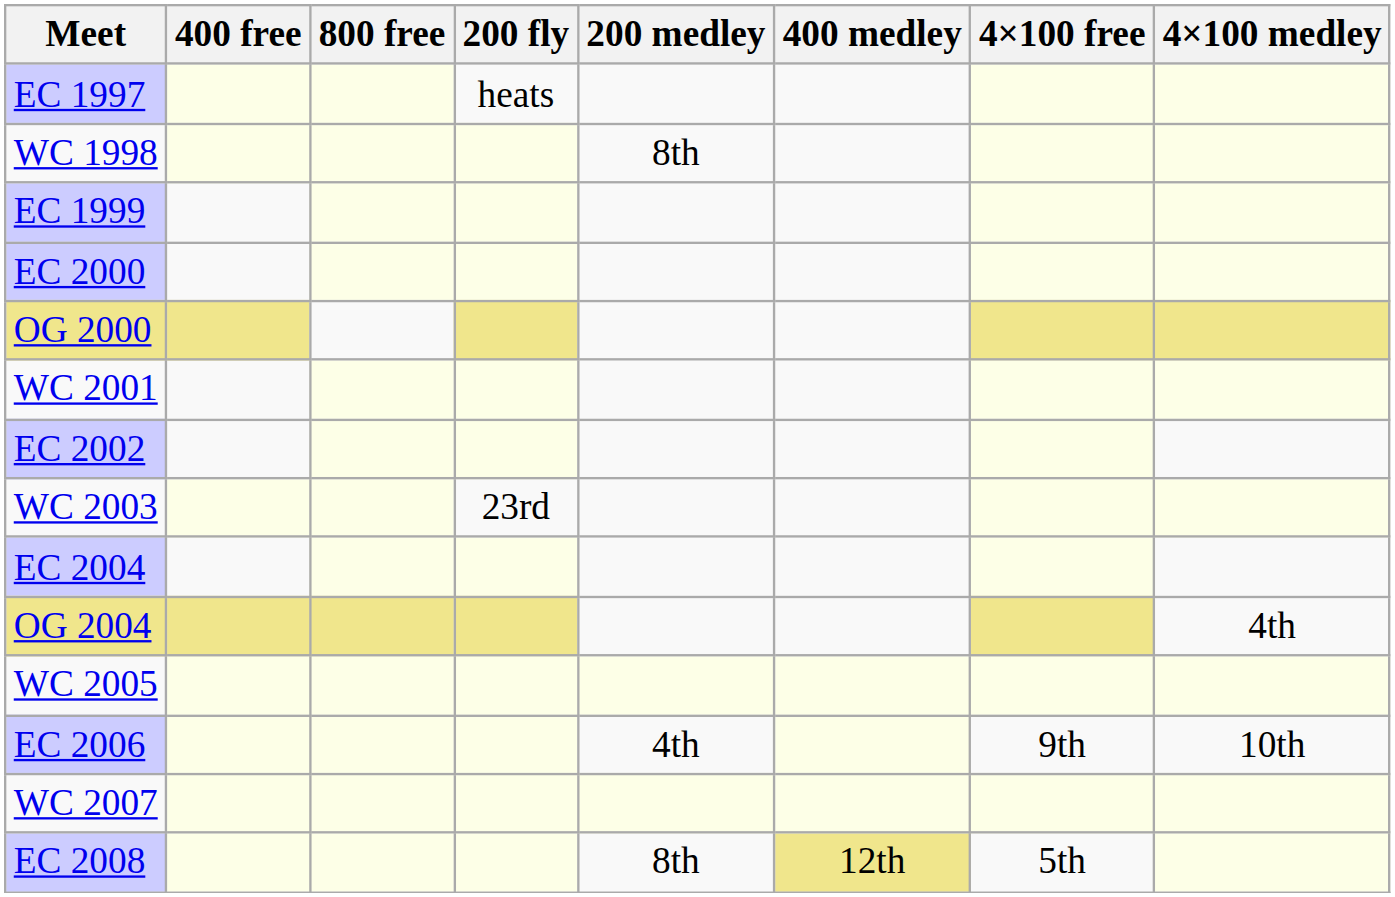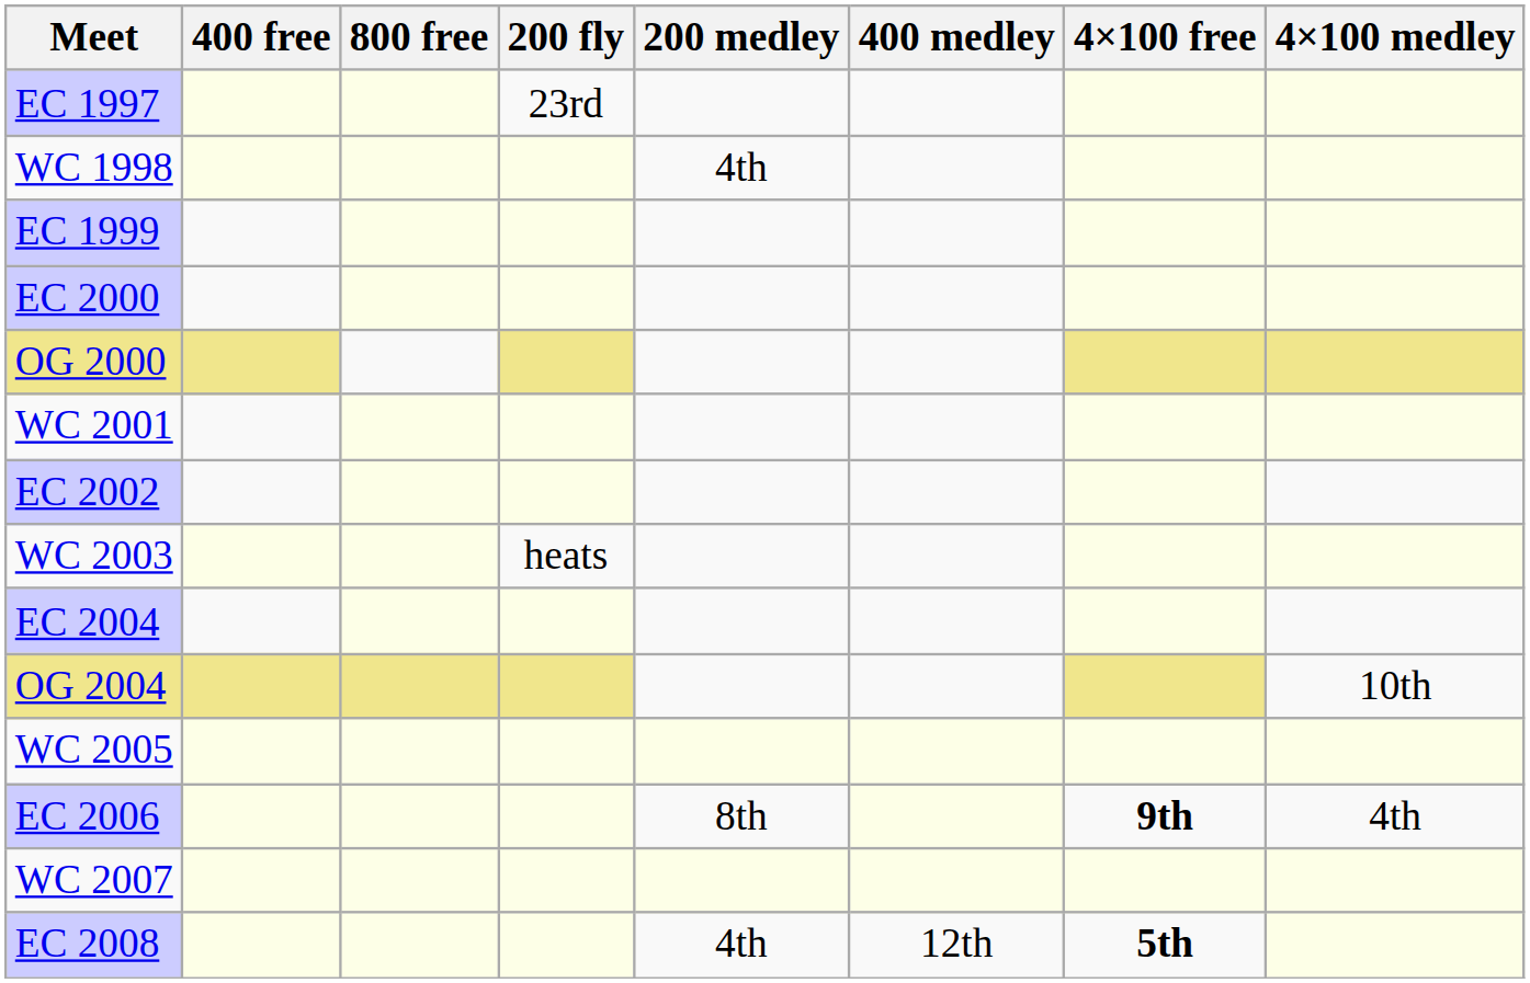EC 1997 | 200 fly: heats -> 23rd
WC 1998 | 200 medley: 8th -> 4th
WC 2003 | 200 fly: 23rd -> heats
OG 2004 | 4×100 medley: 4th -> 10th
EC 2006 | 200 medley: 4th -> 8th
EC 2006 | 4×100 free: normal -> bold
EC 2006 | 4×100 medley: 10th -> 4th
EC 2008 | 200 medley: 8th -> 4th
EC 2008 | 400 medley: khaki background -> no background
EC 2008 | 4×100 free: normal -> bold
